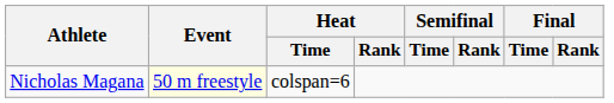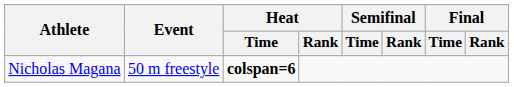Nicholas Magana | Event: lightyellow background -> no background
Nicholas Magana | Heat / Time: normal -> bold
